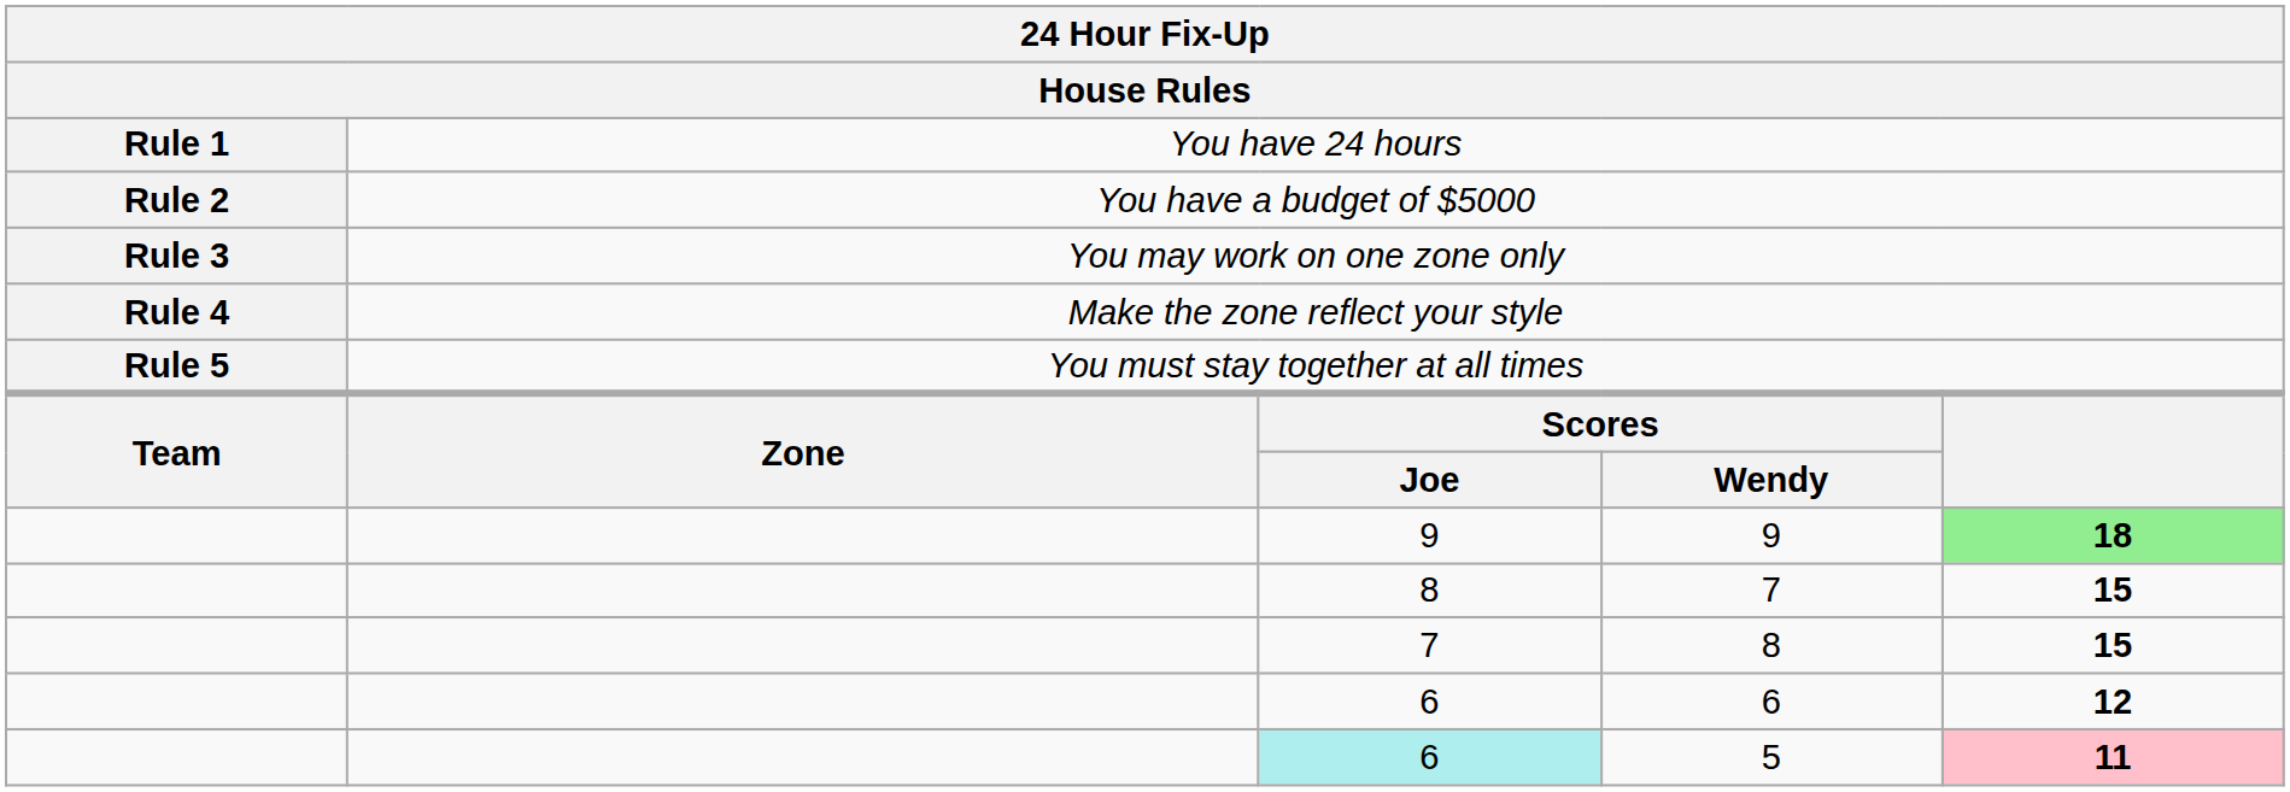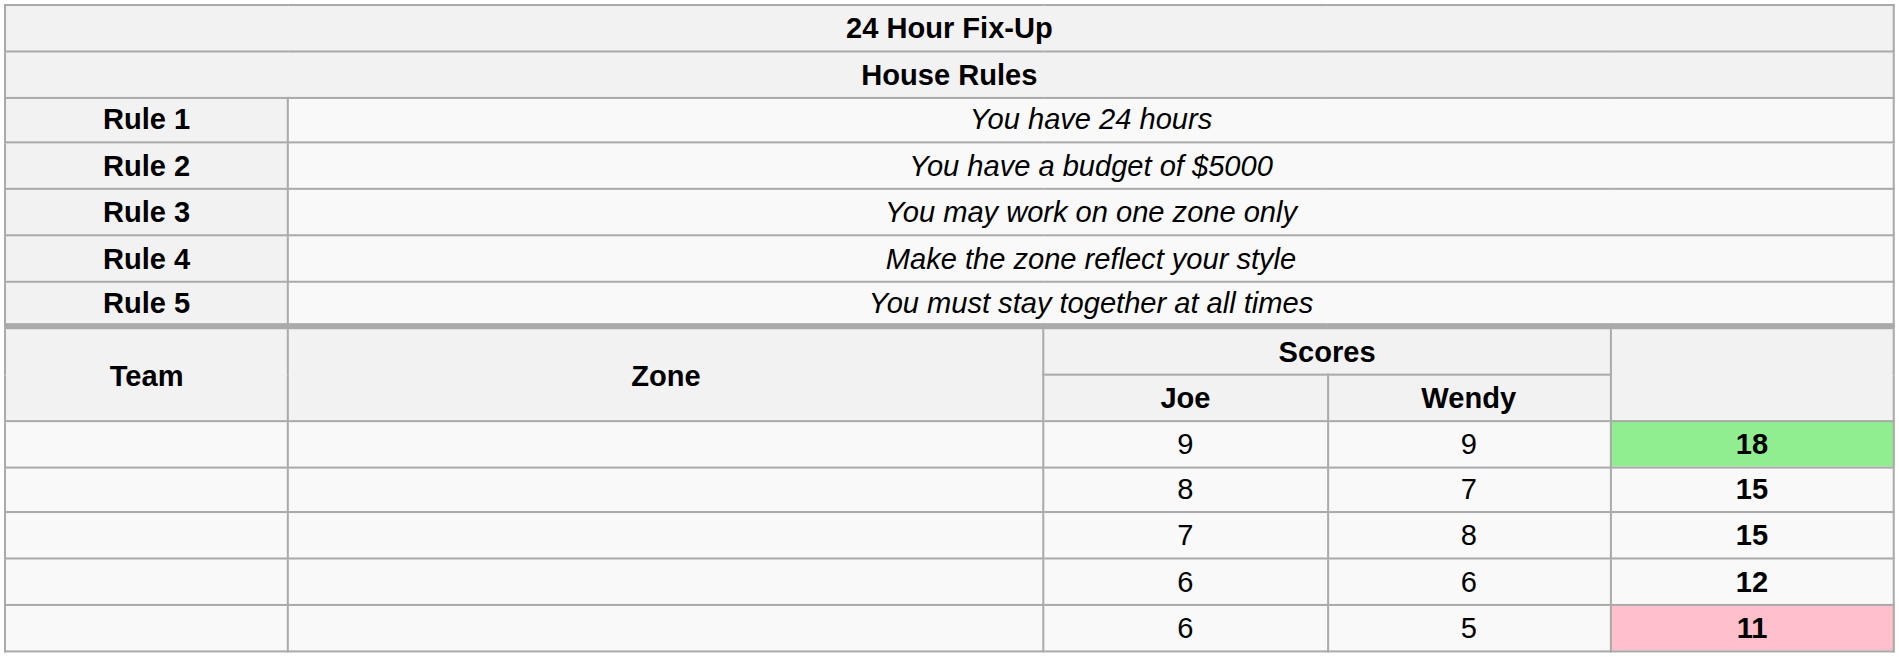5 | column 3: paleturquoise background -> no background
